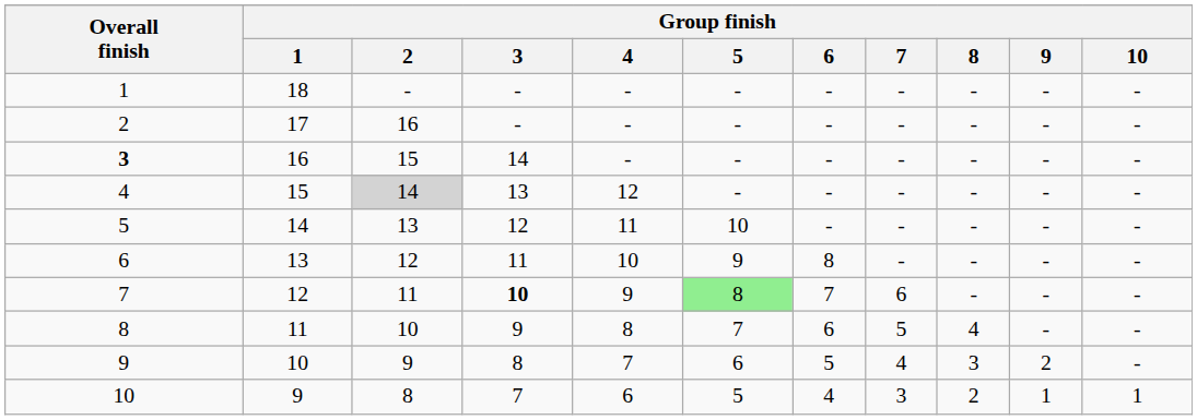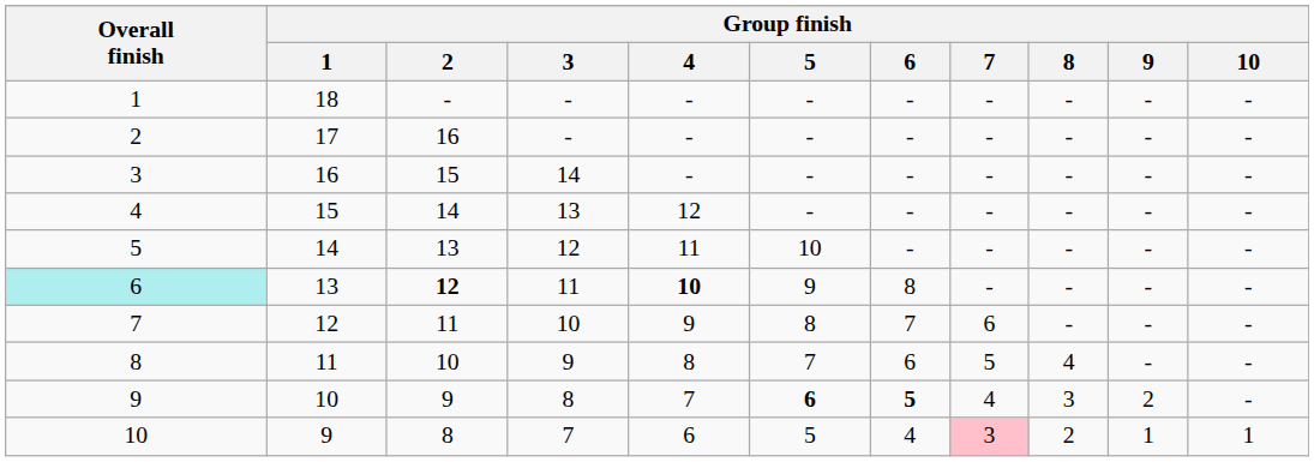row 5 | Overall finish: bold -> normal
row 6 | Group finish / 2: lightgrey background -> no background
row 8 | Overall finish: no background -> paleturquoise background
row 8 | Group finish / 2: normal -> bold
row 8 | Group finish / 4: normal -> bold
row 9 | Group finish / 3: bold -> normal
row 9 | Group finish / 5: lightgreen background -> no background
row 11 | Group finish / 5: normal -> bold
row 11 | Group finish / 6: normal -> bold
row 12 | Group finish / 7: no background -> pink background
